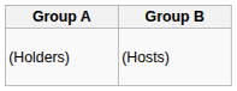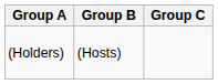+ column: Group C
